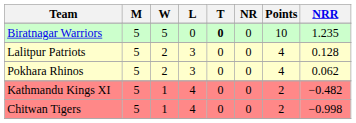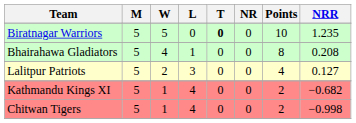+ row: Bhairahawa Gladiators | 5 | 4 | 1 | 0 | 0 | 8 | 0.208
Lalitpur Patriots | NRR: 0.128 -> 0.127
- row: Pokhara Rhinos | 5 | 2 | 3 | 0 | 0 | 4 | 0.062
Kathmandu Kings XI | NRR: −0.482 -> −0.682
